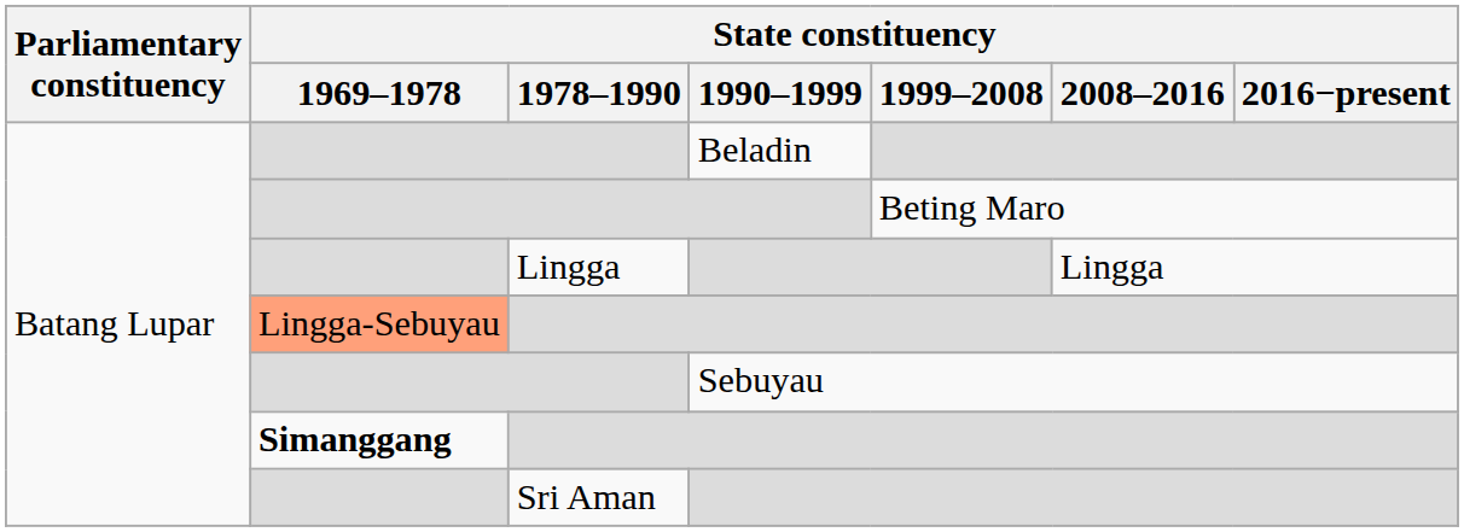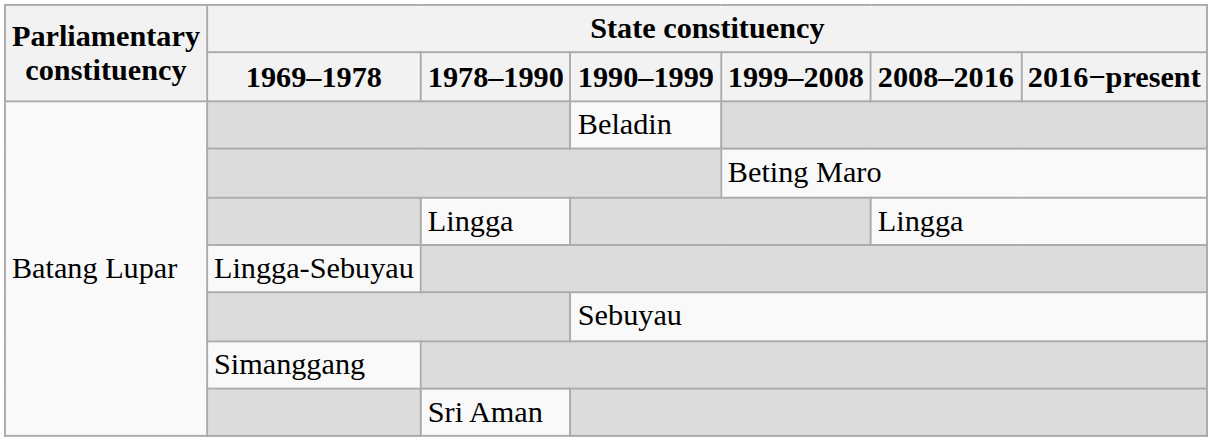Lingga-Sebuyau | State constituency / 1969–1978: lightsalmon background -> no background
Simanggang | State constituency / 1969–1978: bold -> normal
